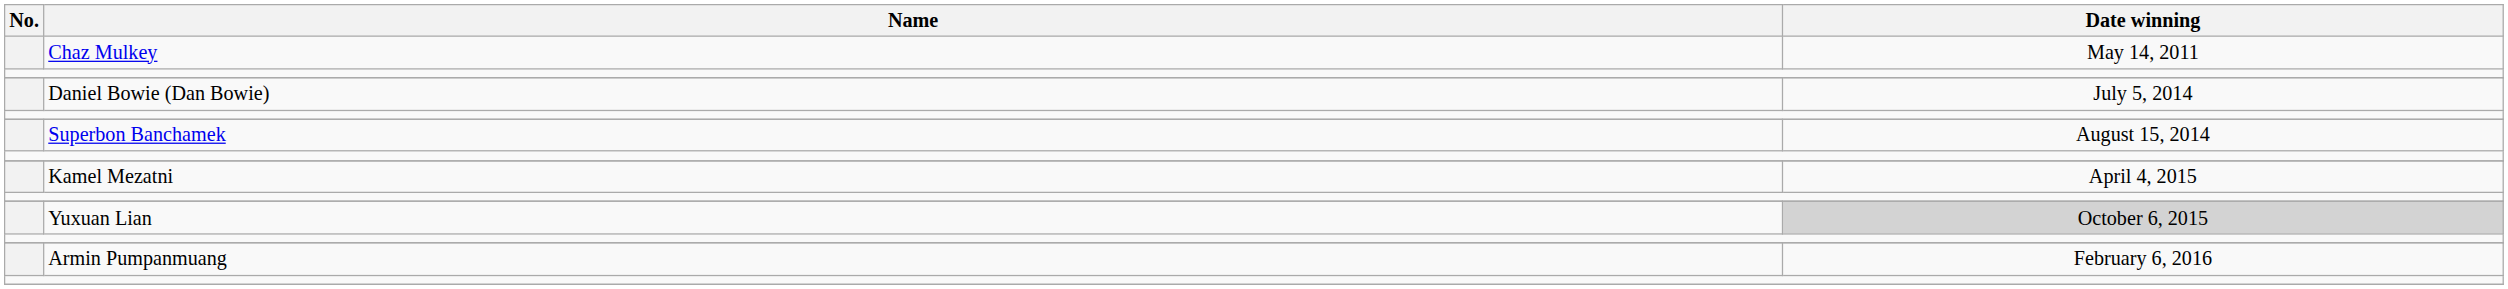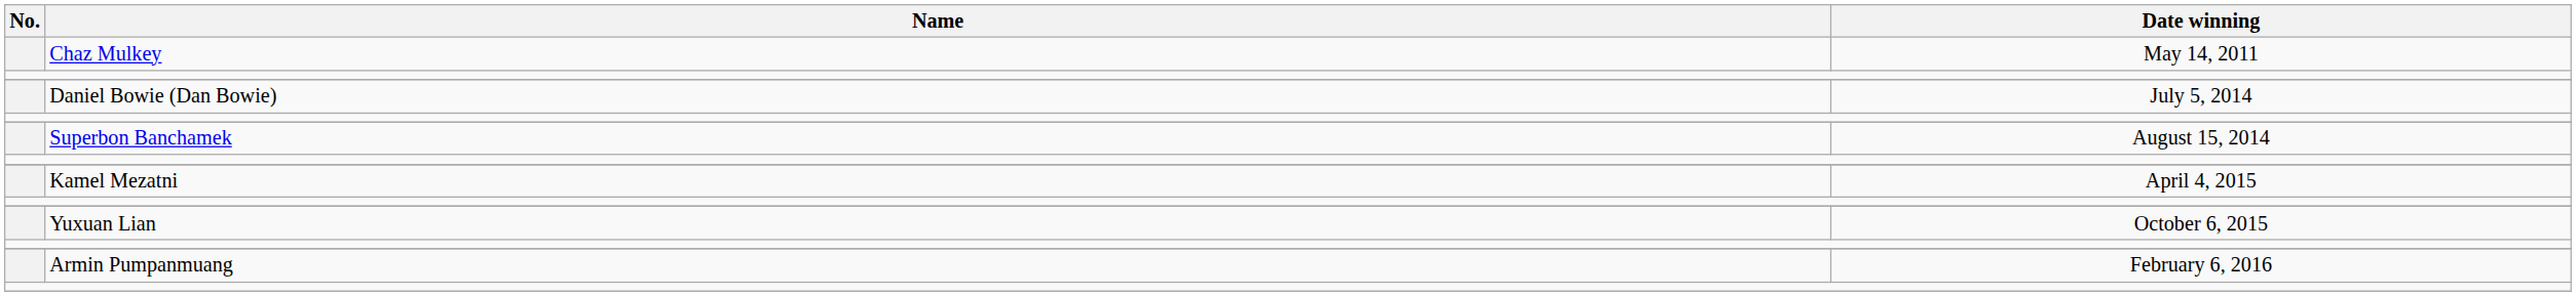Yuxuan Lian | Date winning: lightgrey background -> no background
